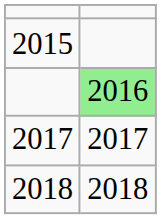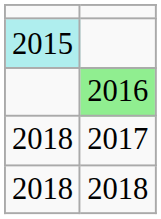row 2 | column 1: no background -> paleturquoise background
row 4 | column 1: 2017 -> 2018
